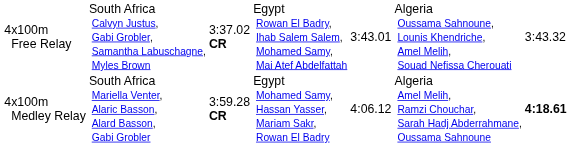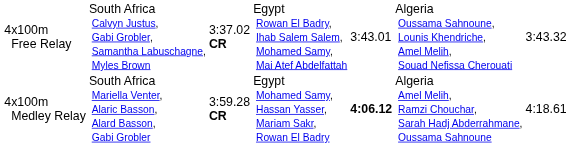4x100m Medley Relay | column 5: normal -> bold
4x100m Medley Relay | column 7: bold -> normal
